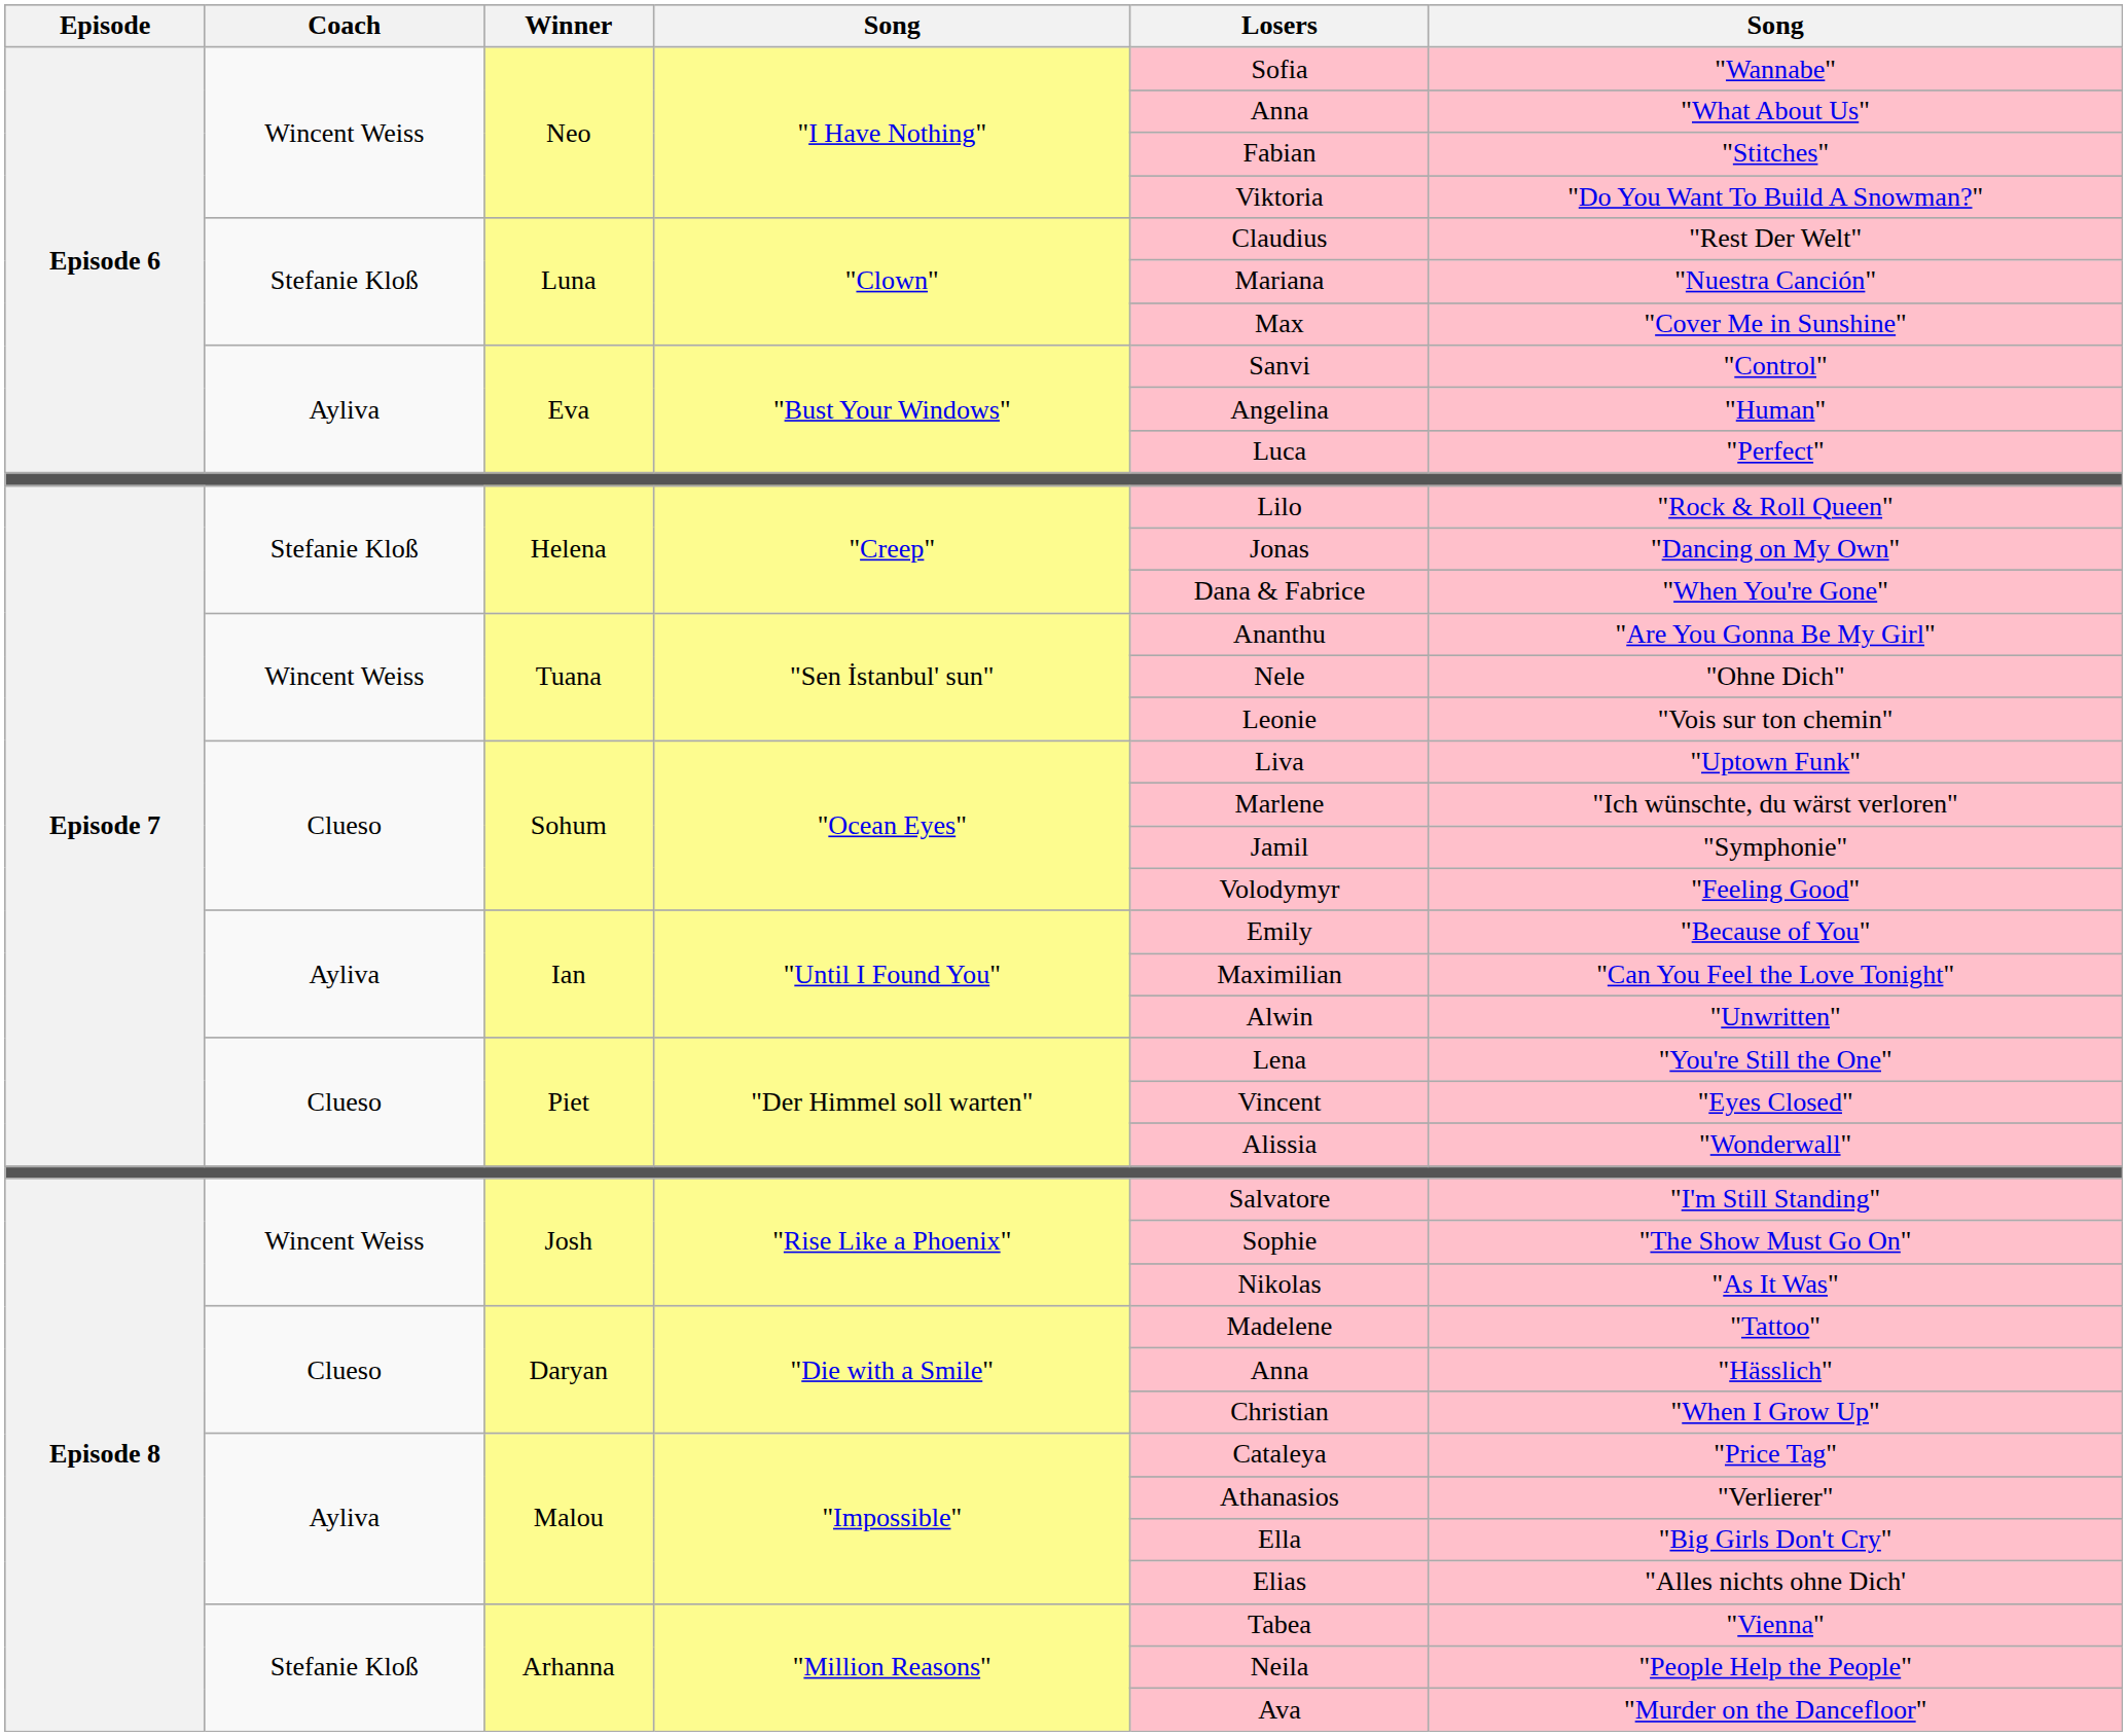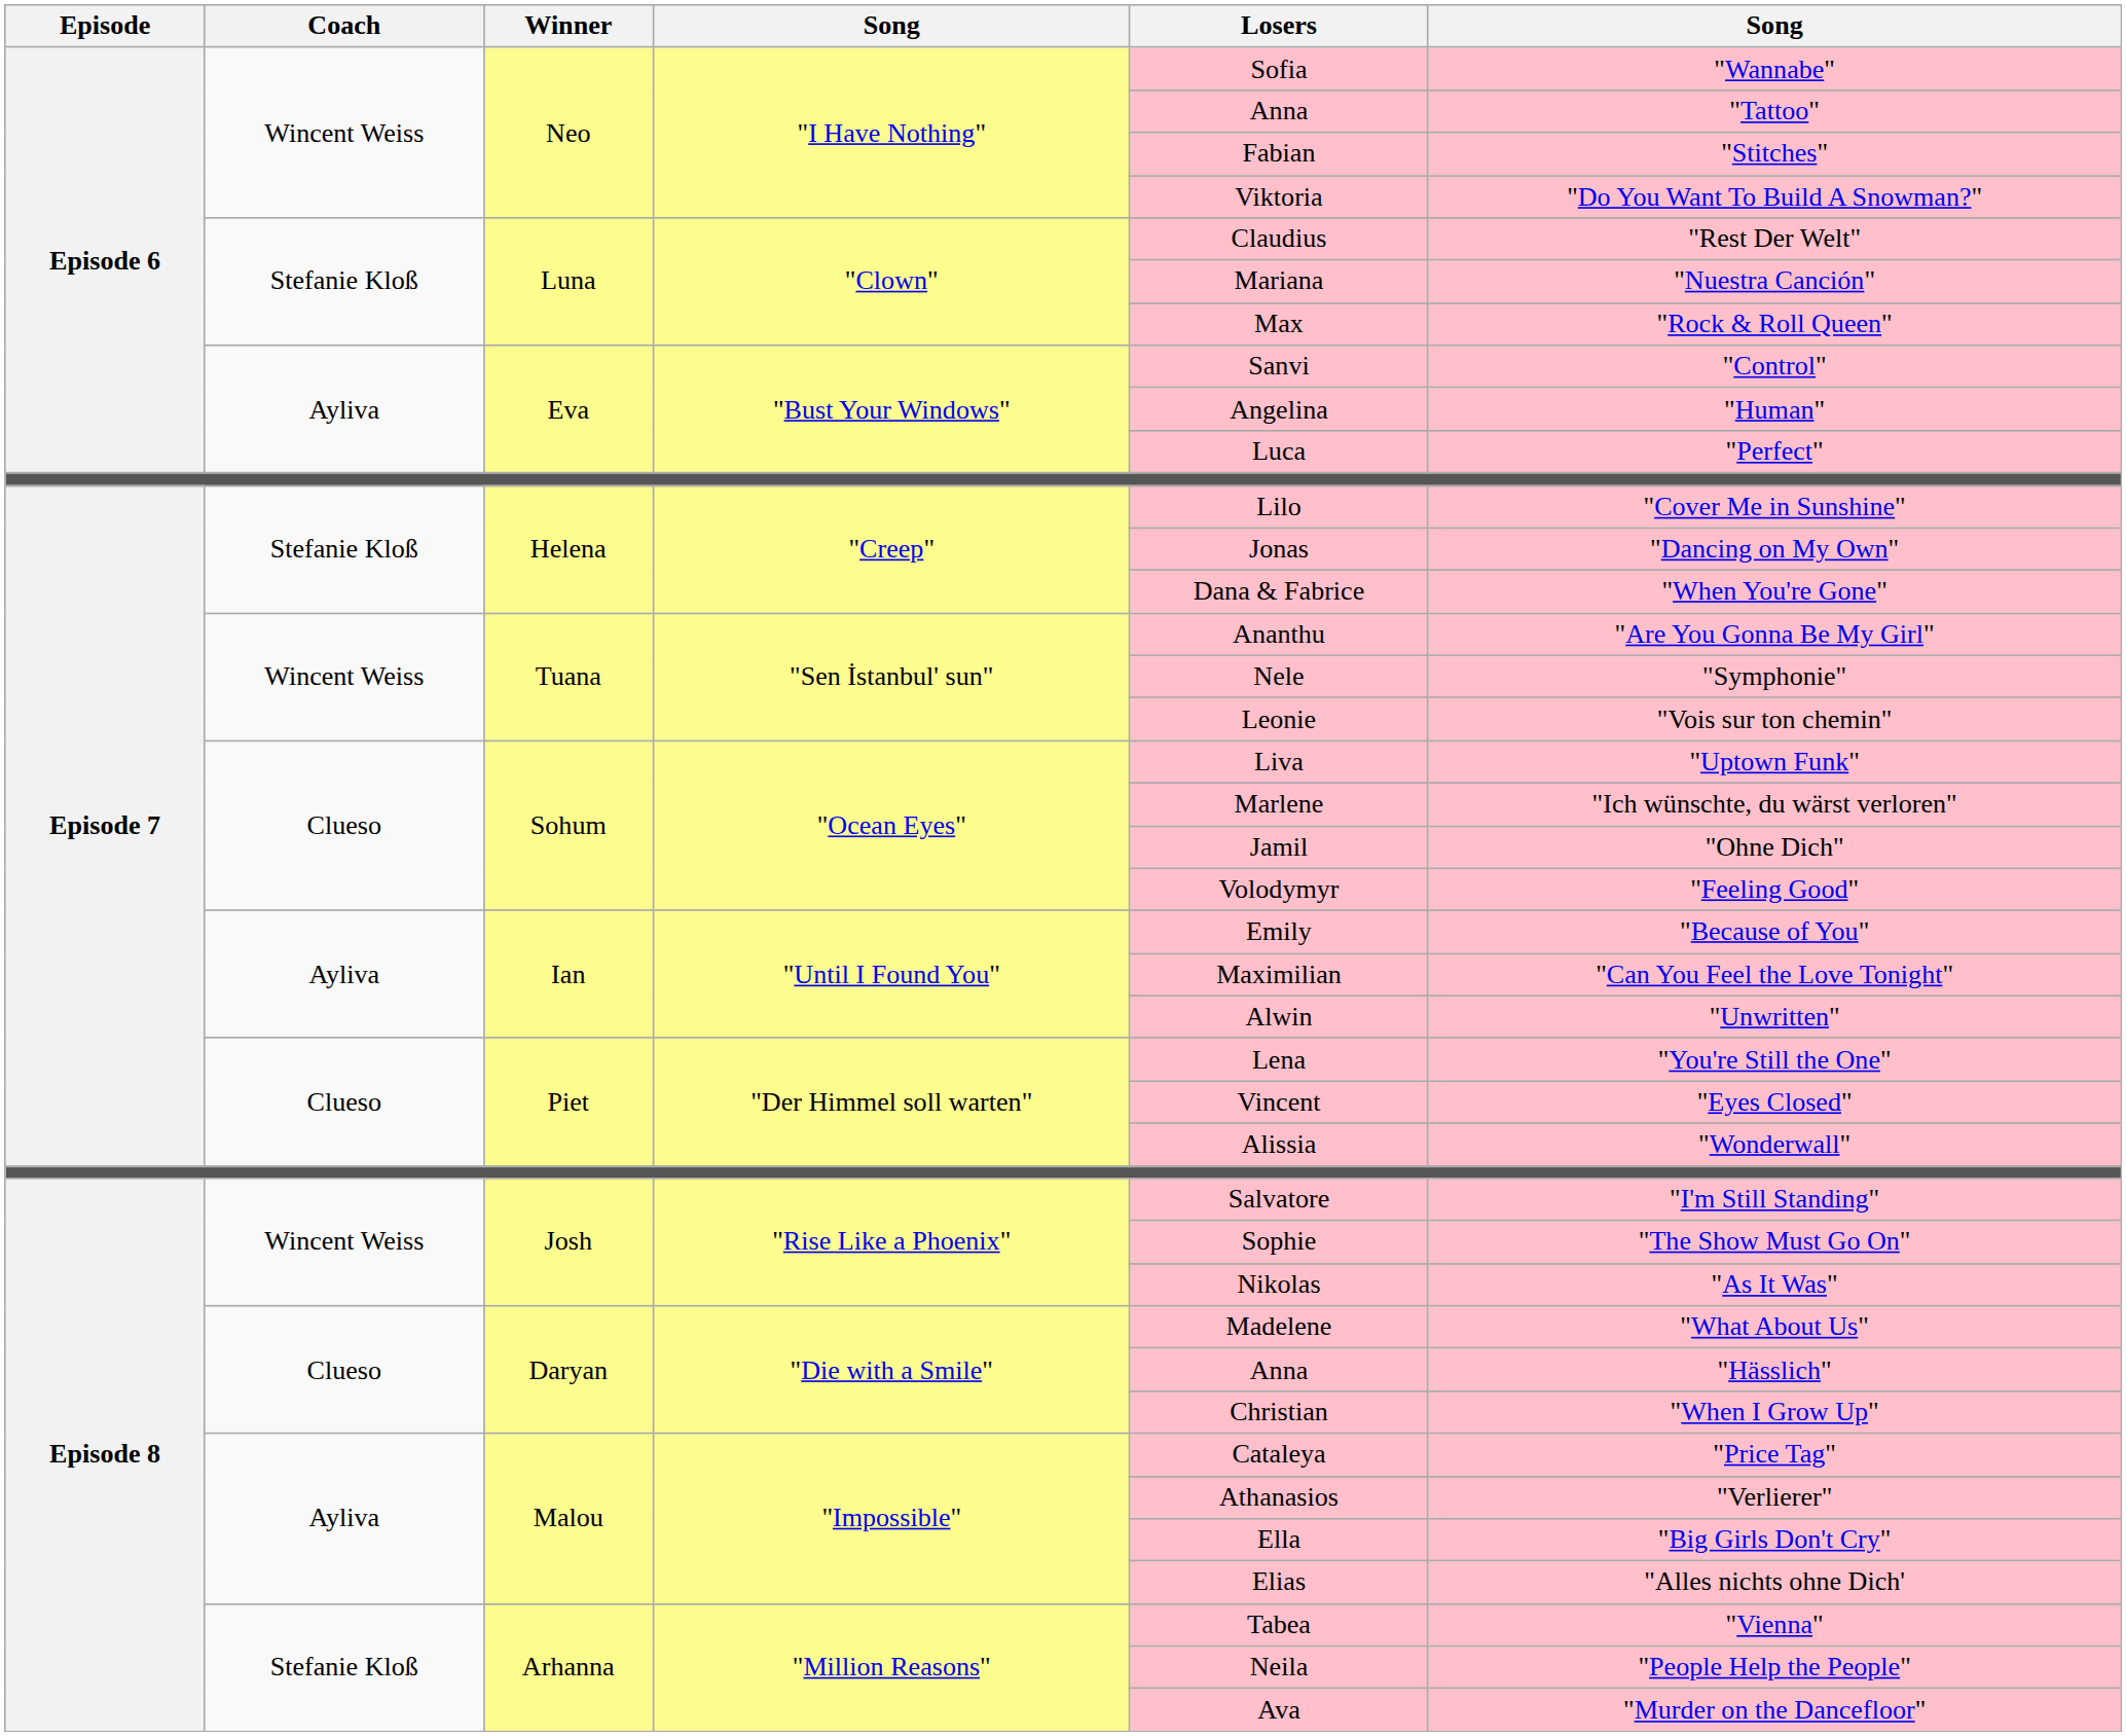row 3 | column 6: "What About Us" -> "Tattoo"
row 8 | column 6: "Cover Me in Sunshine" -> "Rock & Roll Queen"
row 13 | column 6: "Rock & Roll Queen" -> "Cover Me in Sunshine"
row 17 | column 6: "Ohne Dich" -> "Symphonie"
row 21 | column 6: "Symphonie" -> "Ohne Dich"
row 33 | column 6: "Tattoo" -> "What About Us"
